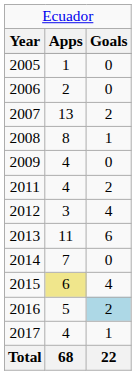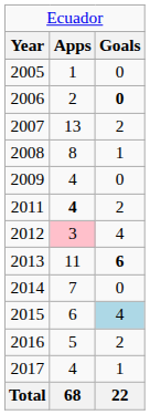2006 | column 3: normal -> bold
2011 | column 2: normal -> bold
2012 | column 2: no background -> pink background
2013 | column 3: normal -> bold
2015 | column 2: khaki background -> no background
2015 | column 3: no background -> lightblue background
2016 | column 3: lightblue background -> no background
